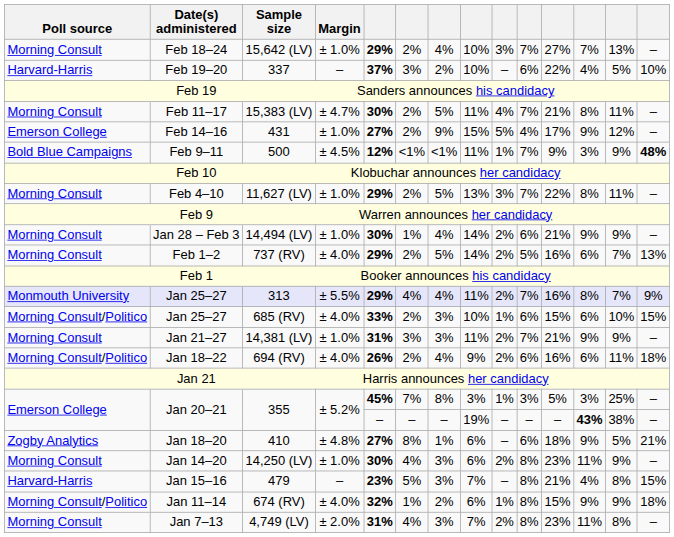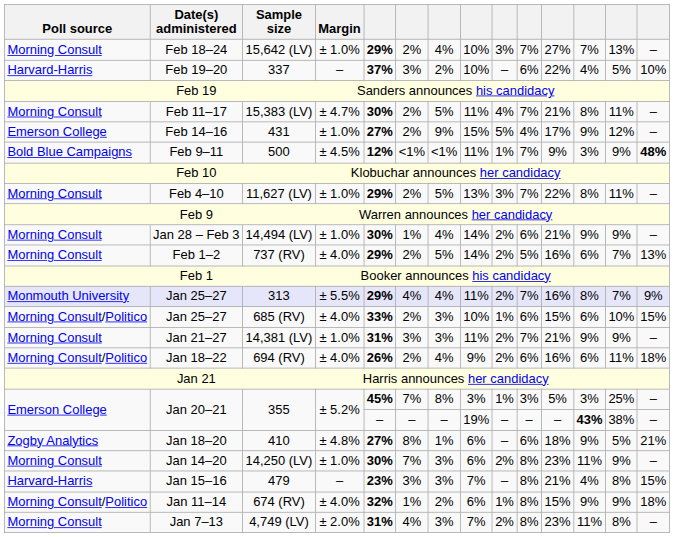14,250 (LV) | column 6: 4% -> 7%
479 | column 6: 5% -> 3%
